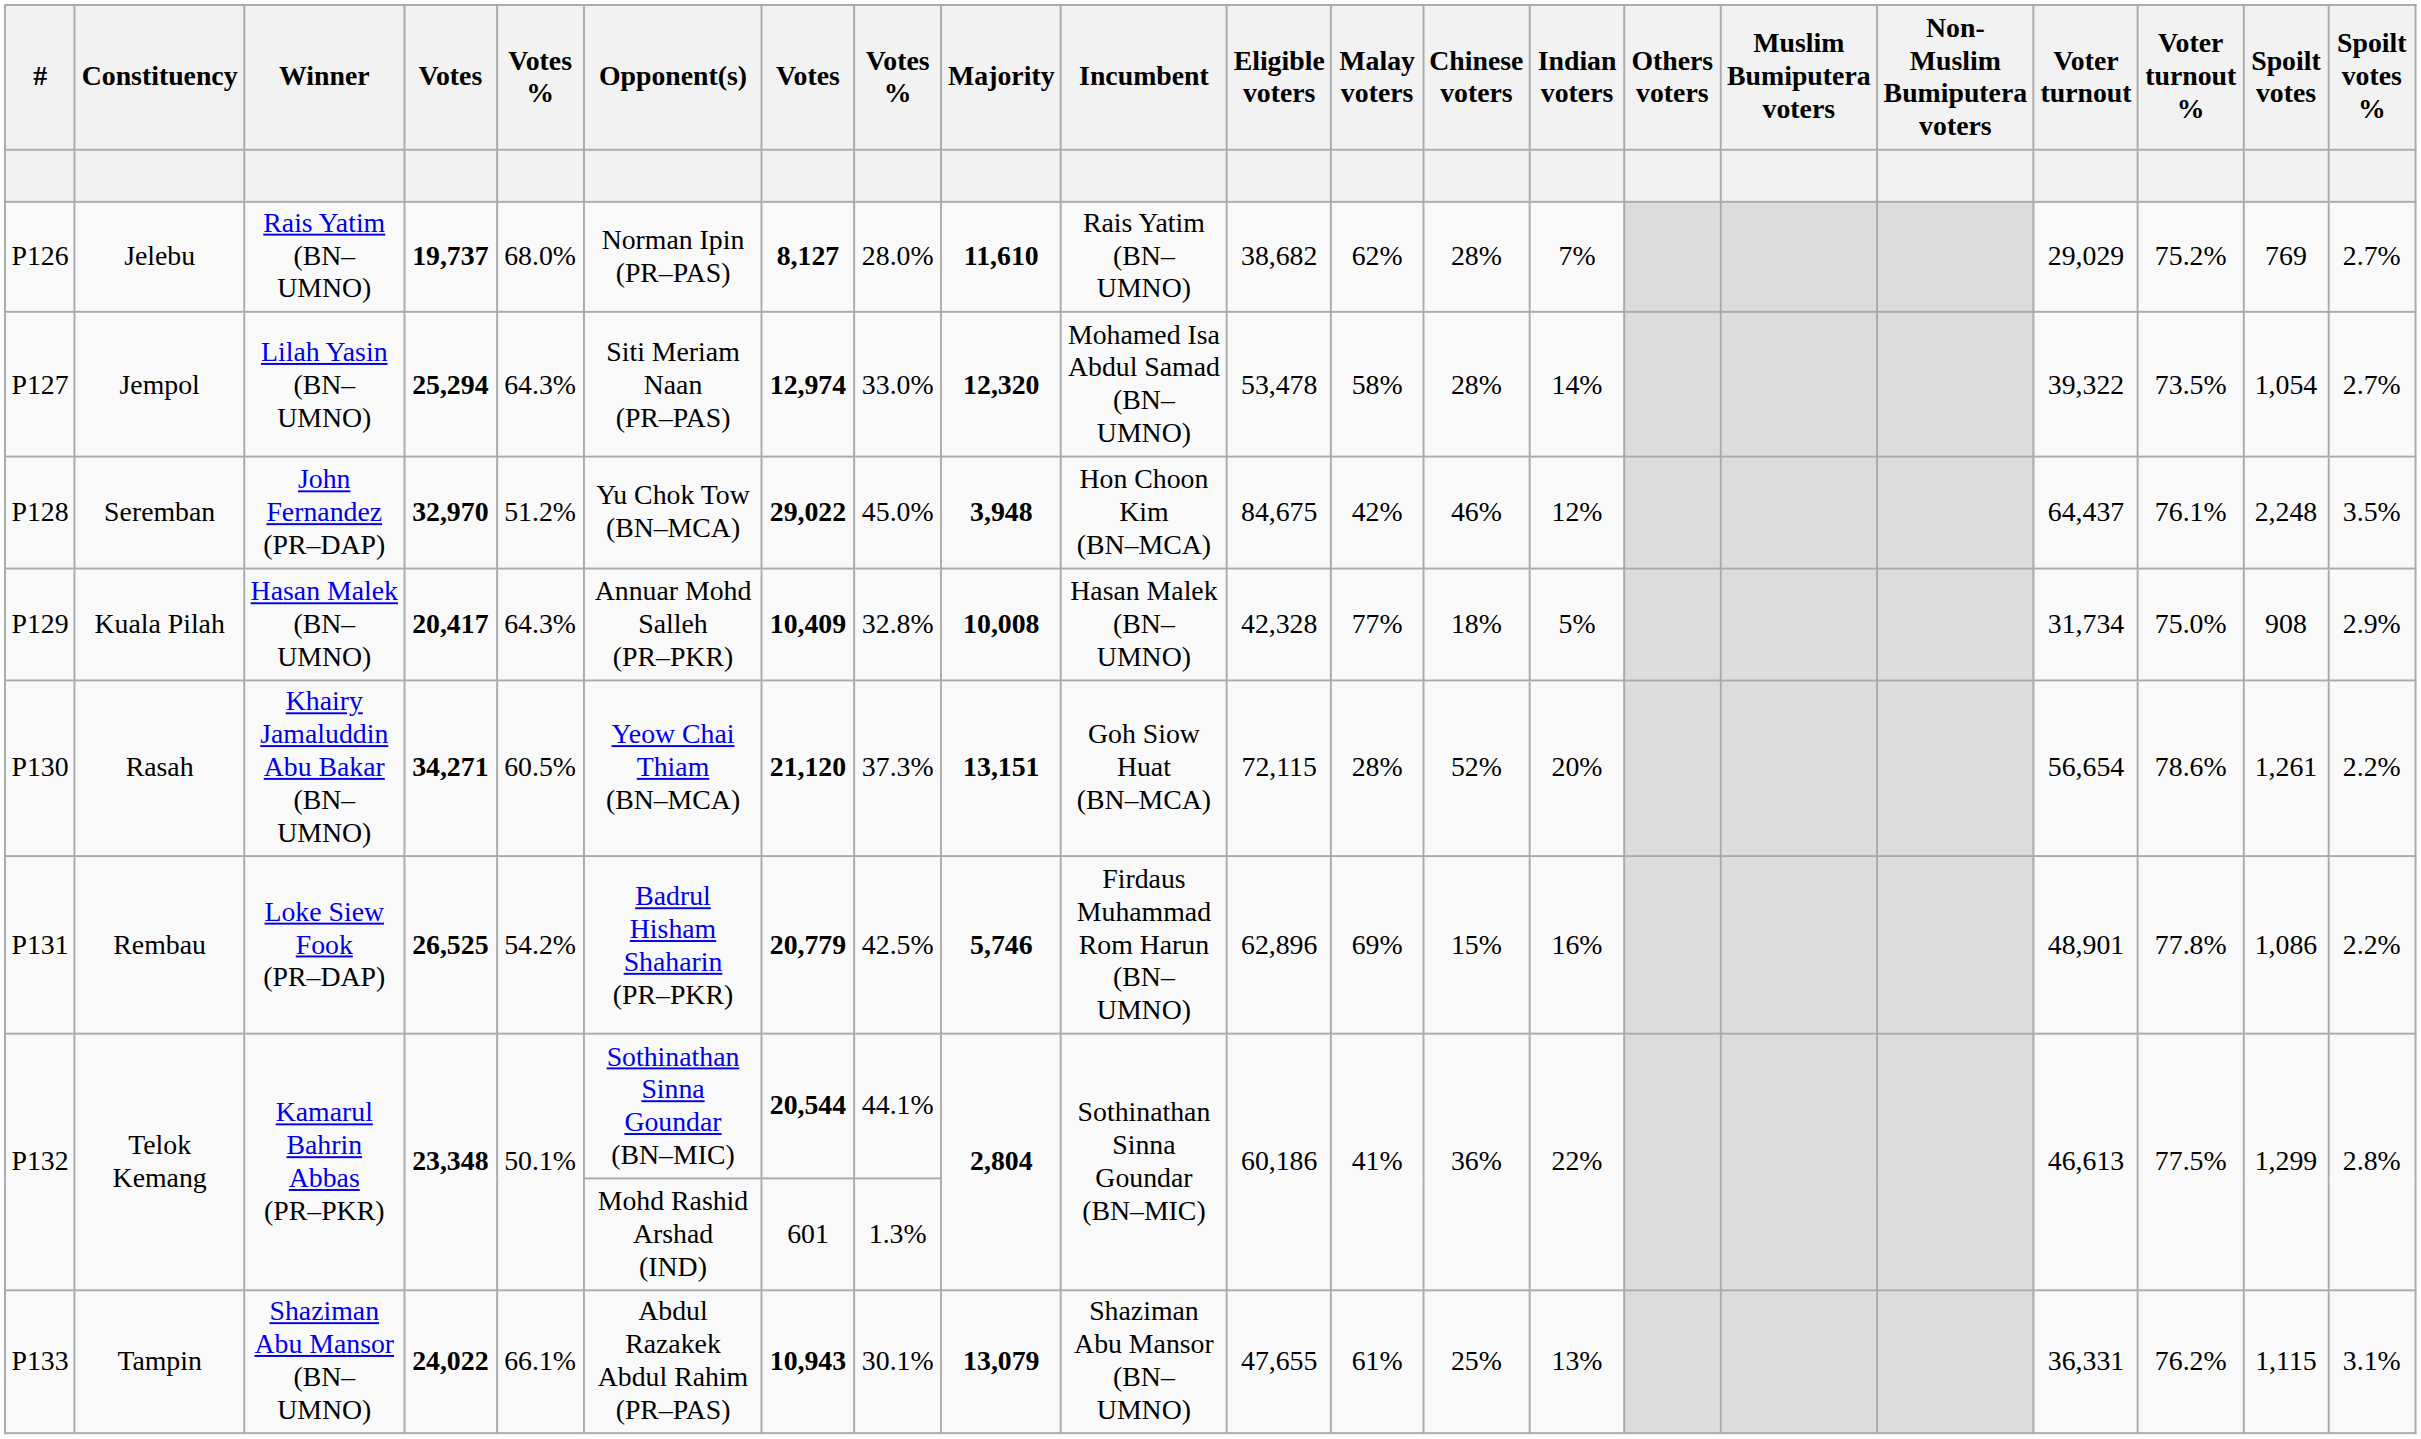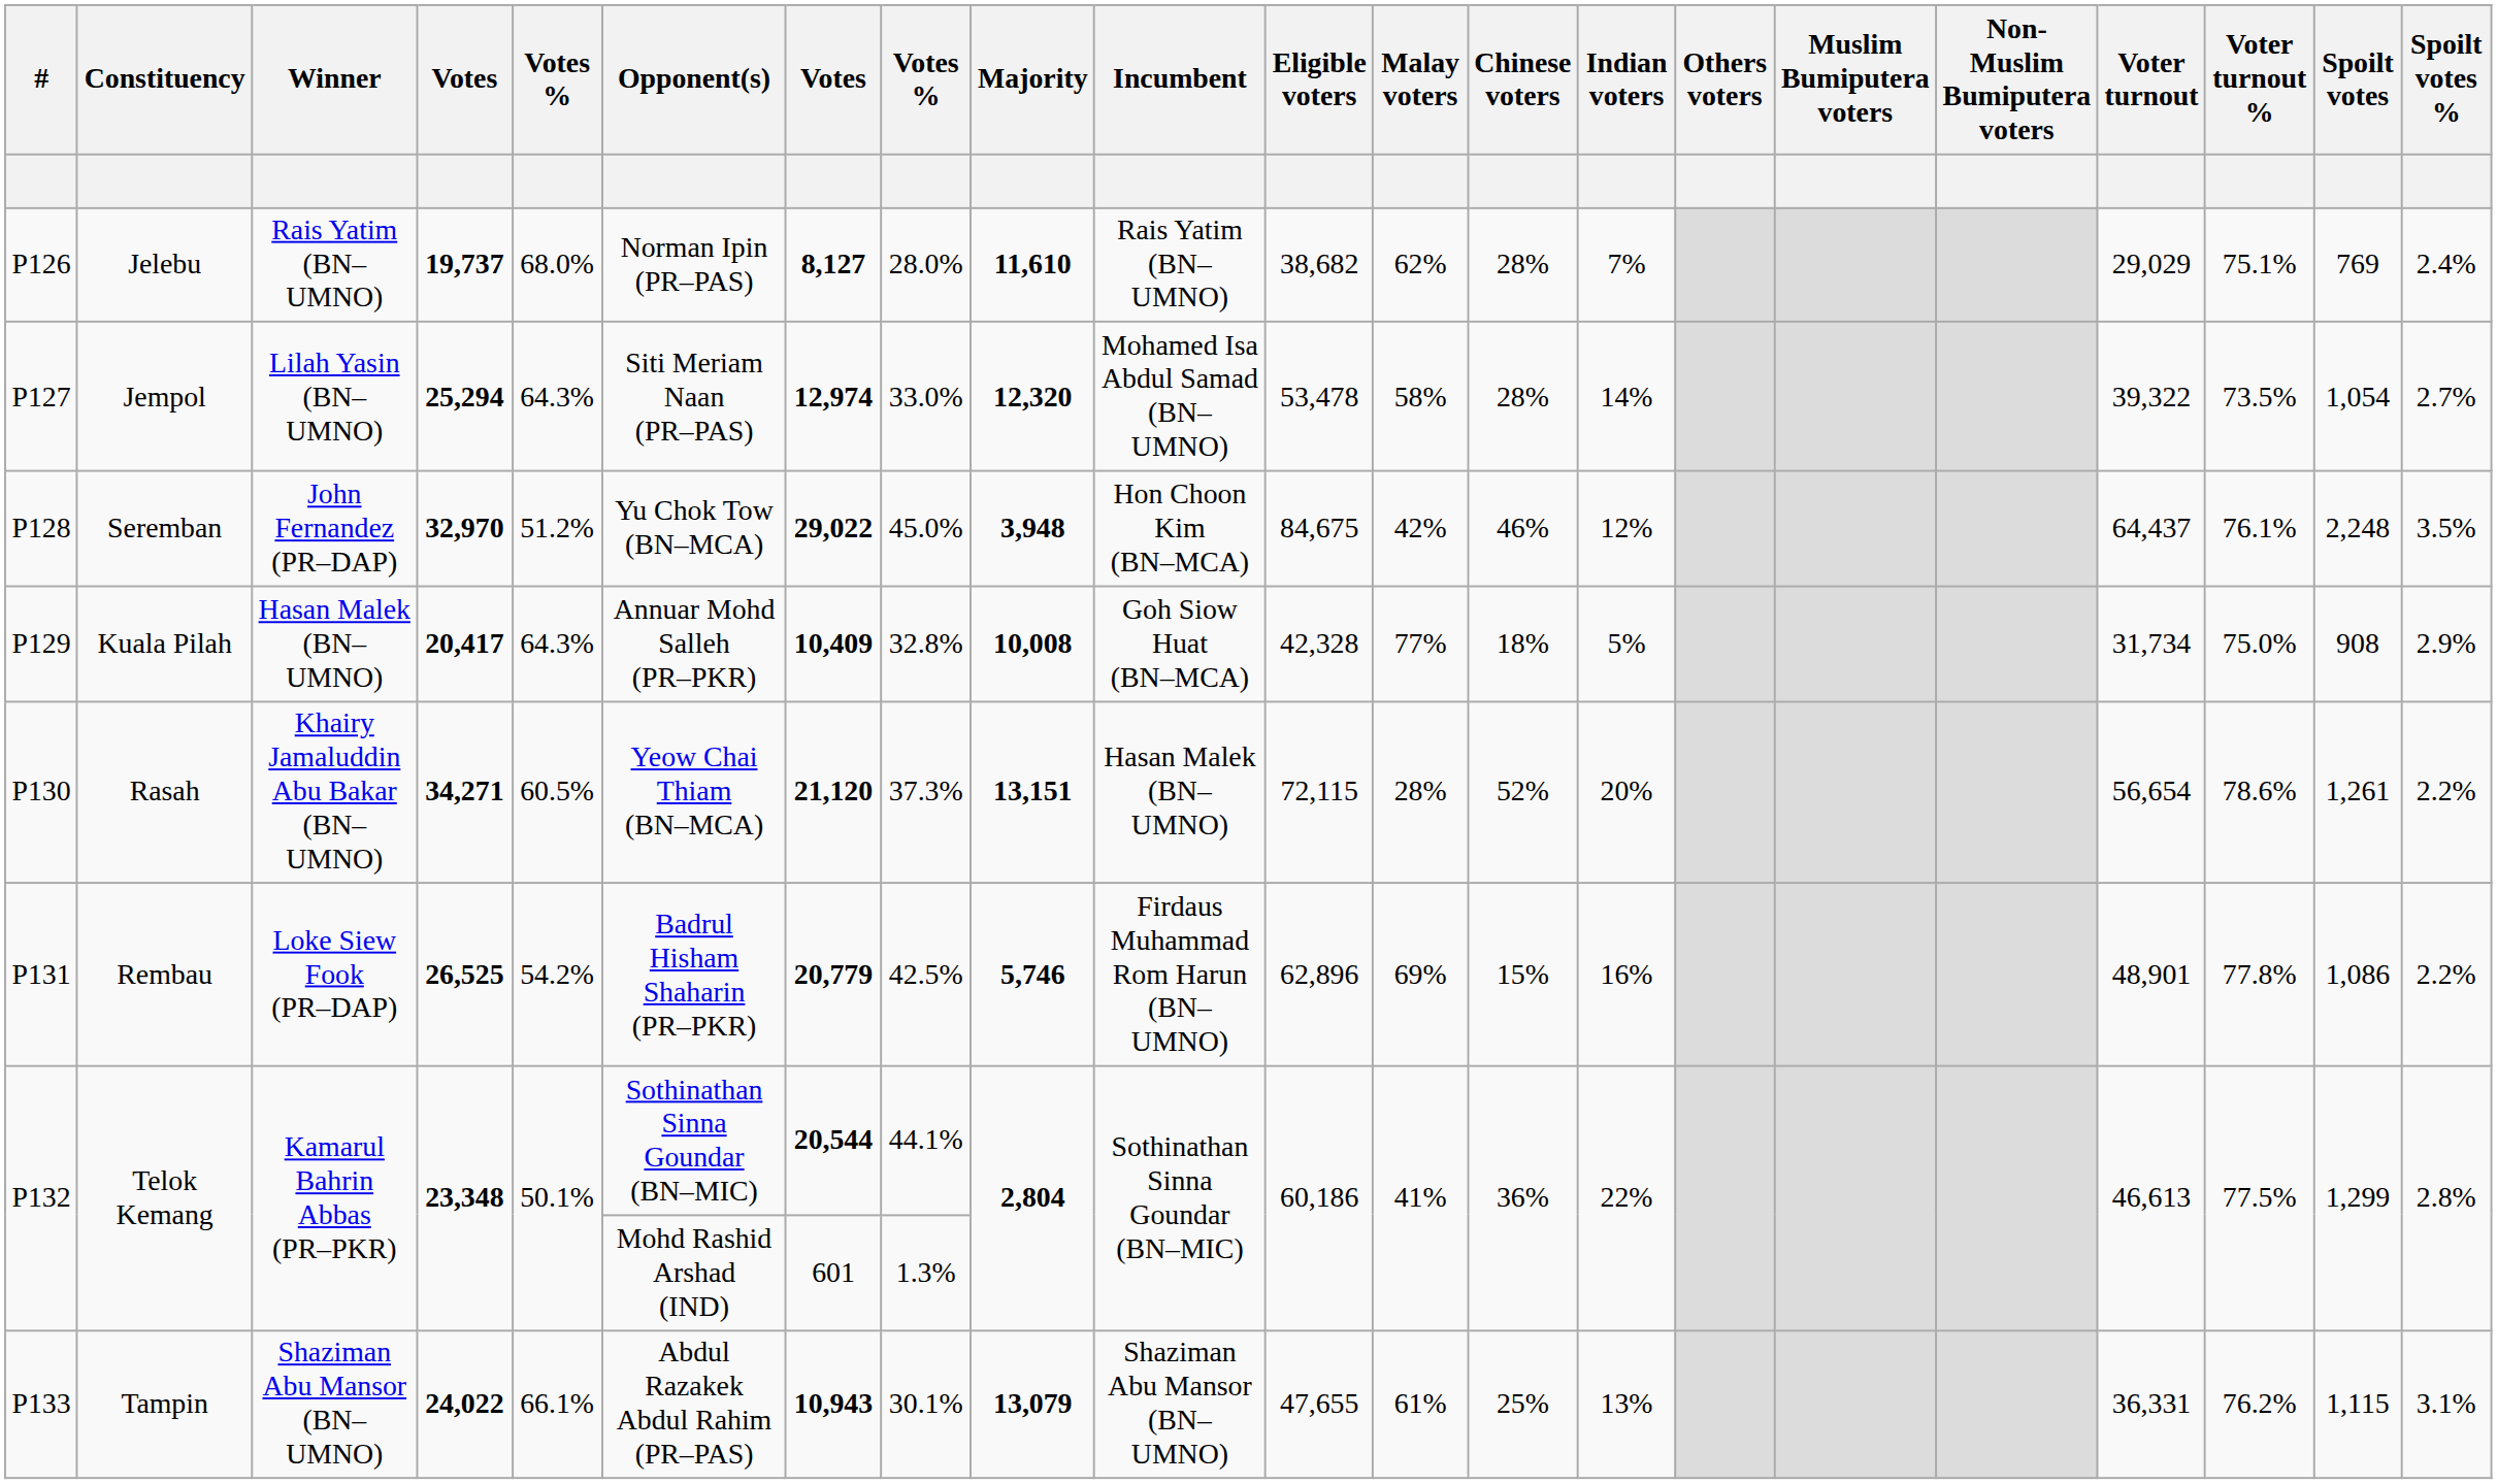P126 | Voter turnout %: 75.2% -> 75.1%
P126 | Spoilt votes %: 2.7% -> 2.4%
P129 | Incumbent: Hasan Malek (BN–UMNO) -> Goh Siow Huat (BN–MCA)
P130 | Incumbent: Goh Siow Huat (BN–MCA) -> Hasan Malek (BN–UMNO)
